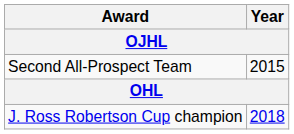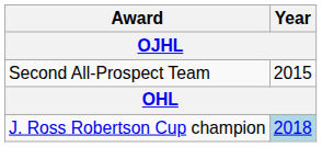J. Ross Robertson Cup champion | Year: no background -> lightblue background
